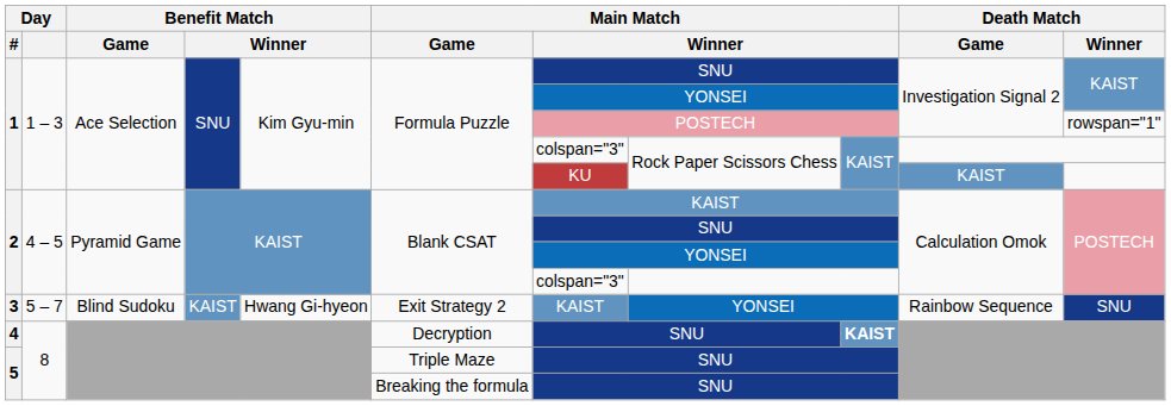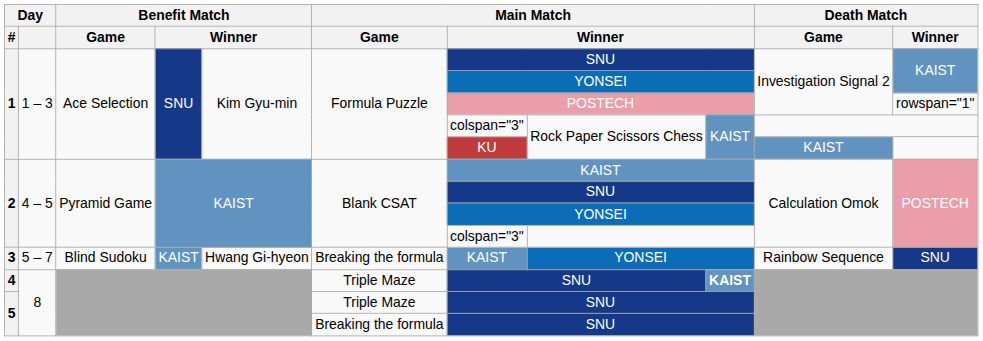3 | Main Match / Game: Exit Strategy 2 -> Breaking the formula
4 | Main Match / Game: Decryption -> Triple Maze
